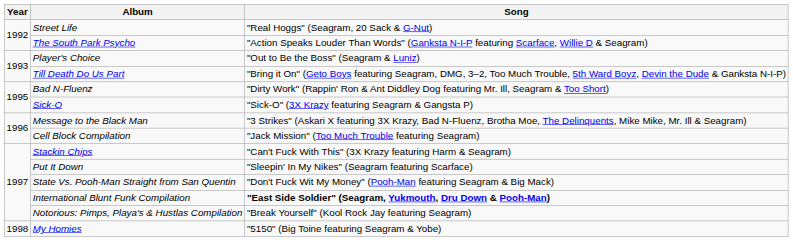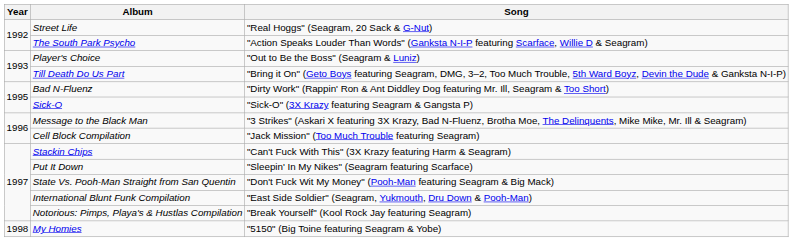International Blunt Funk Compilation | Song: bold -> normal
